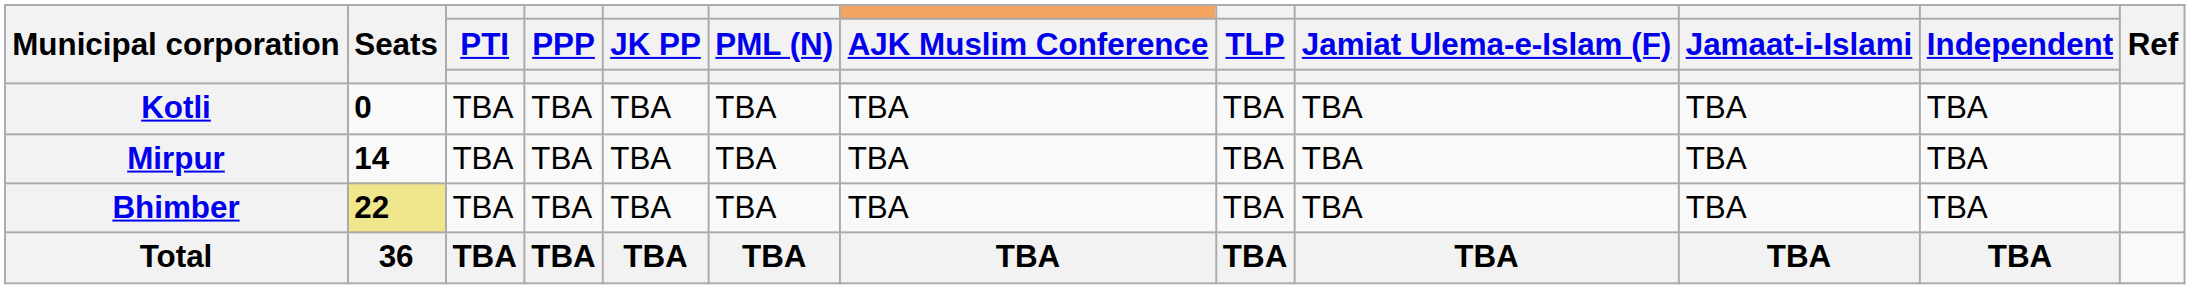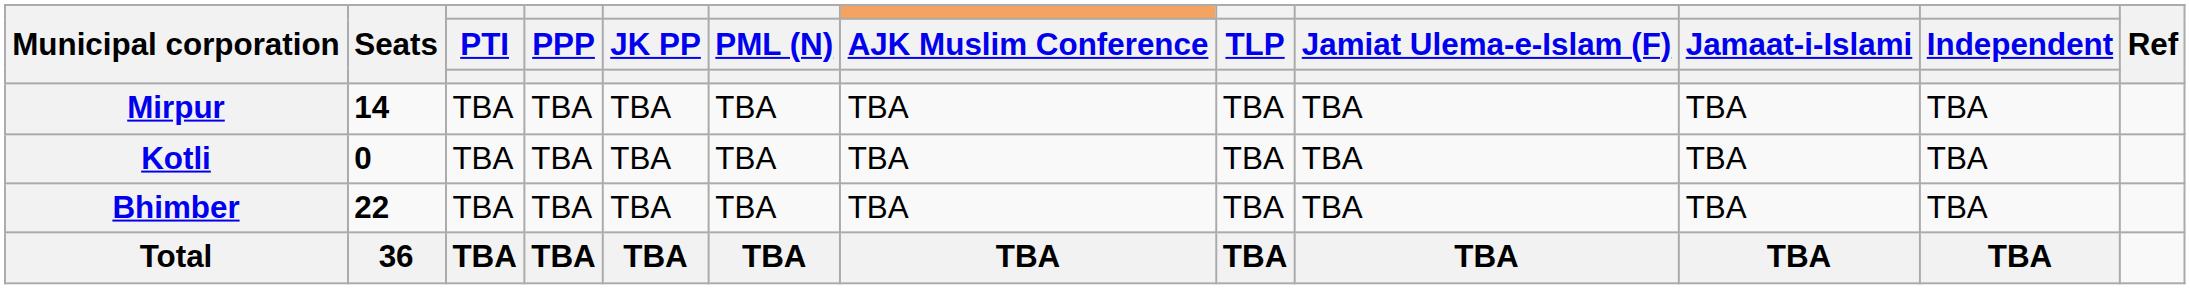rows swapped: Mirpur <-> Kotli
Bhimber | Seats: khaki background -> no background
